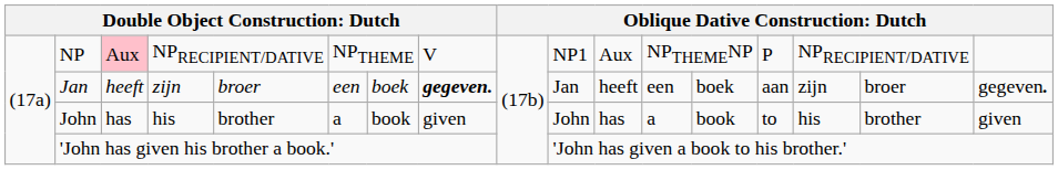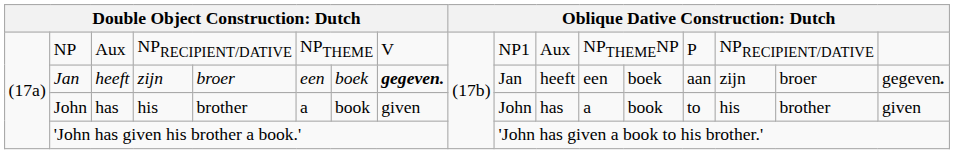NP | column 3: pink background -> no background
